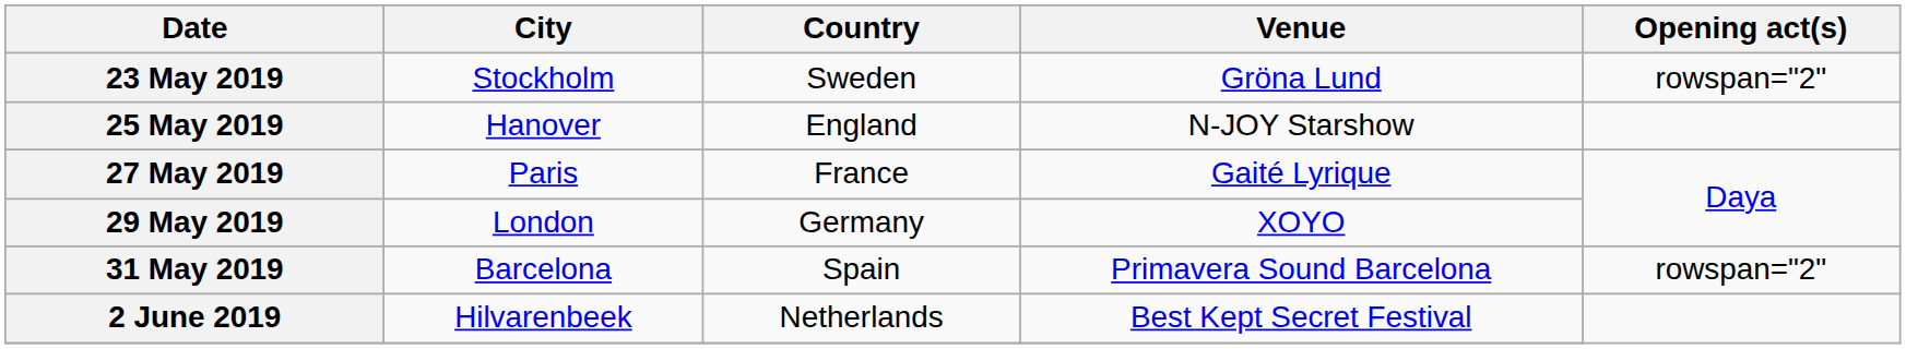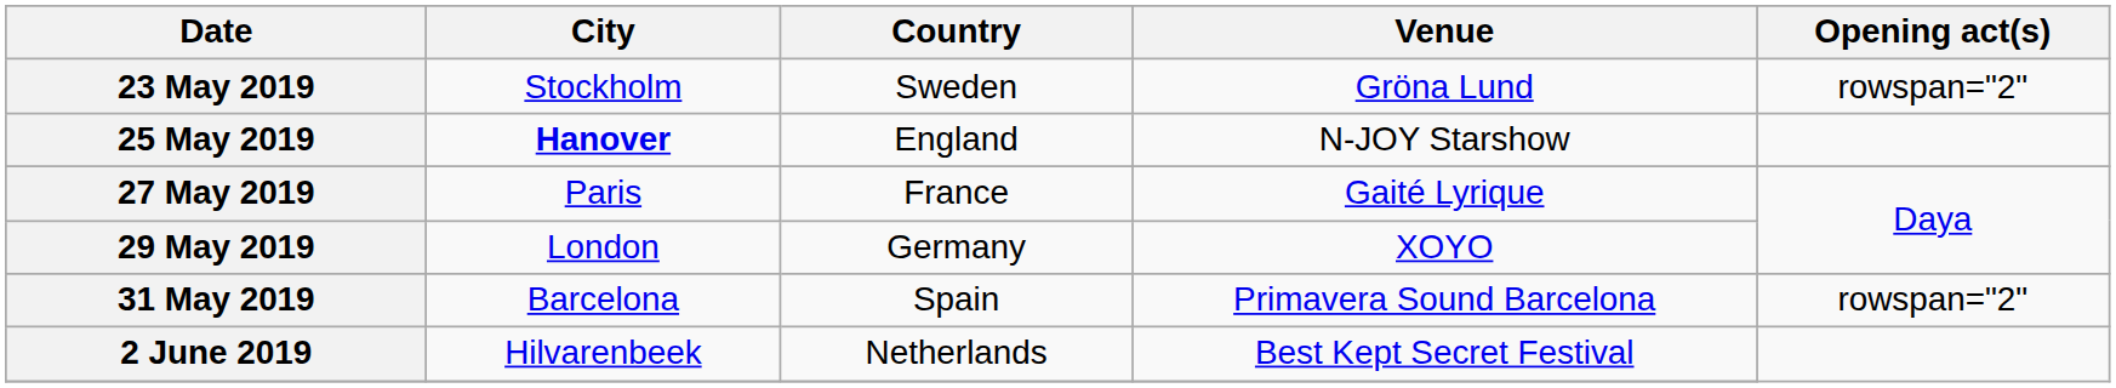25 May 2019 | City: normal -> bold
